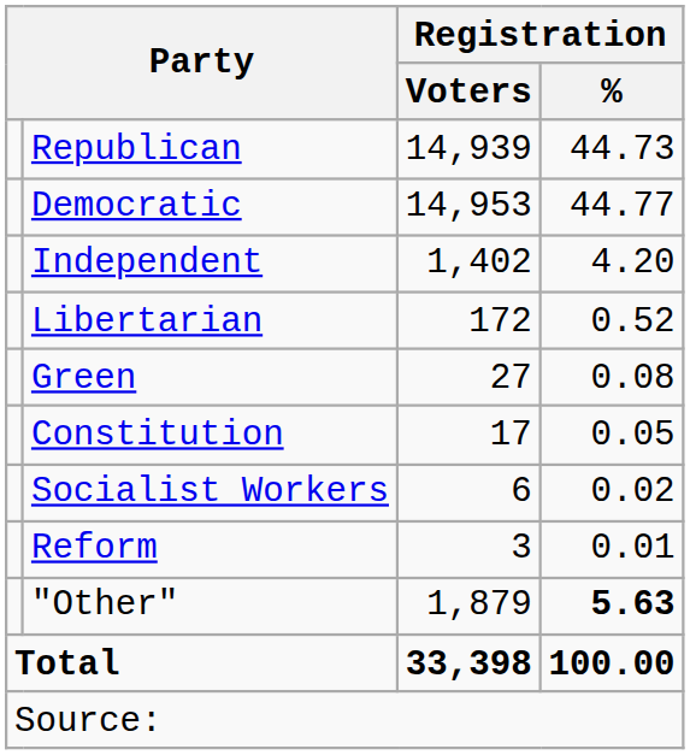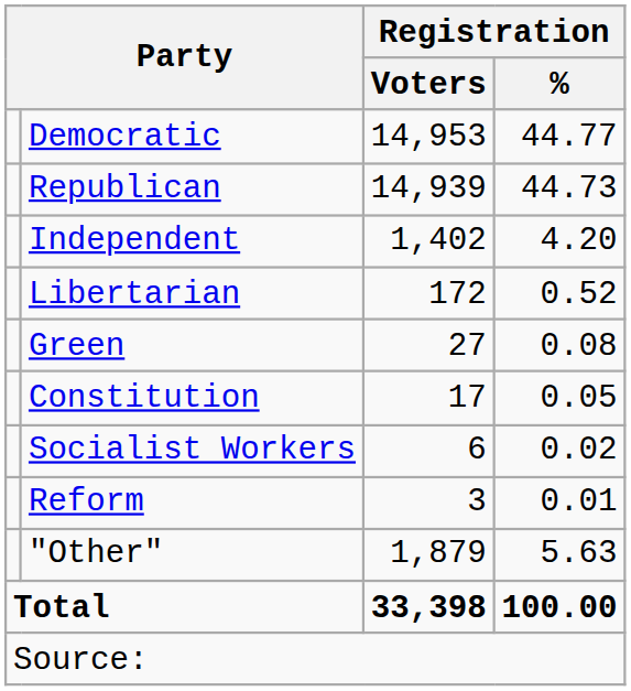rows swapped: Democratic <-> Republican
"Other" | Registration / %: bold -> normal
